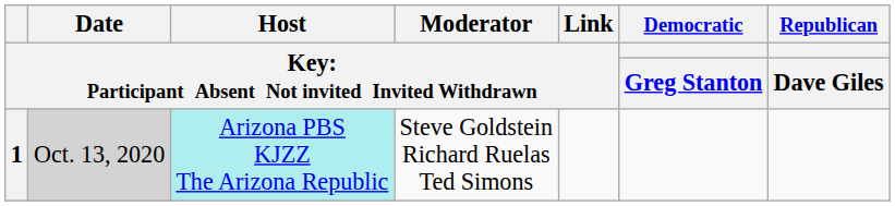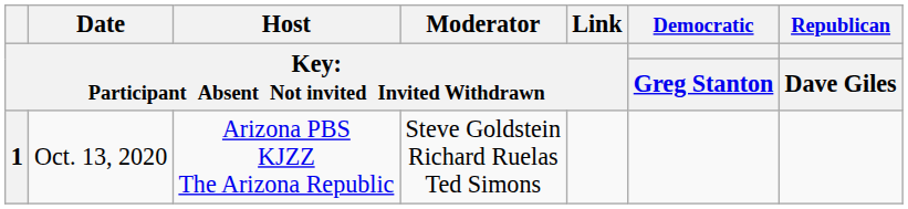1 | column 2: lightgrey background -> no background
1 | column 3: paleturquoise background -> no background
